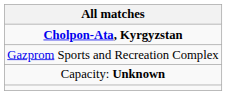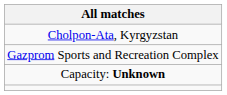row 2 | column 1: bold -> normal
